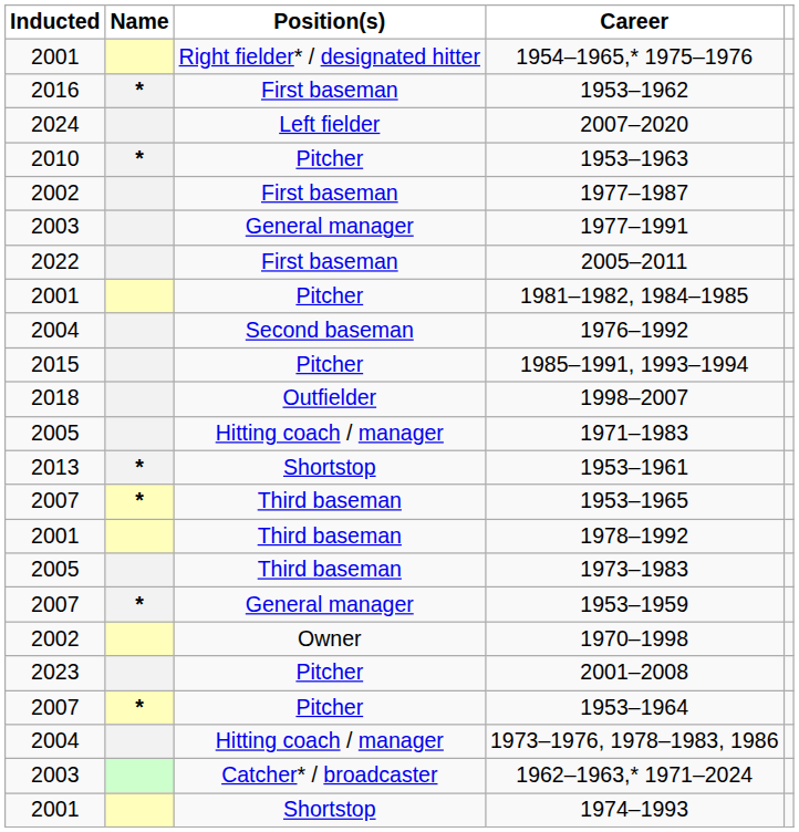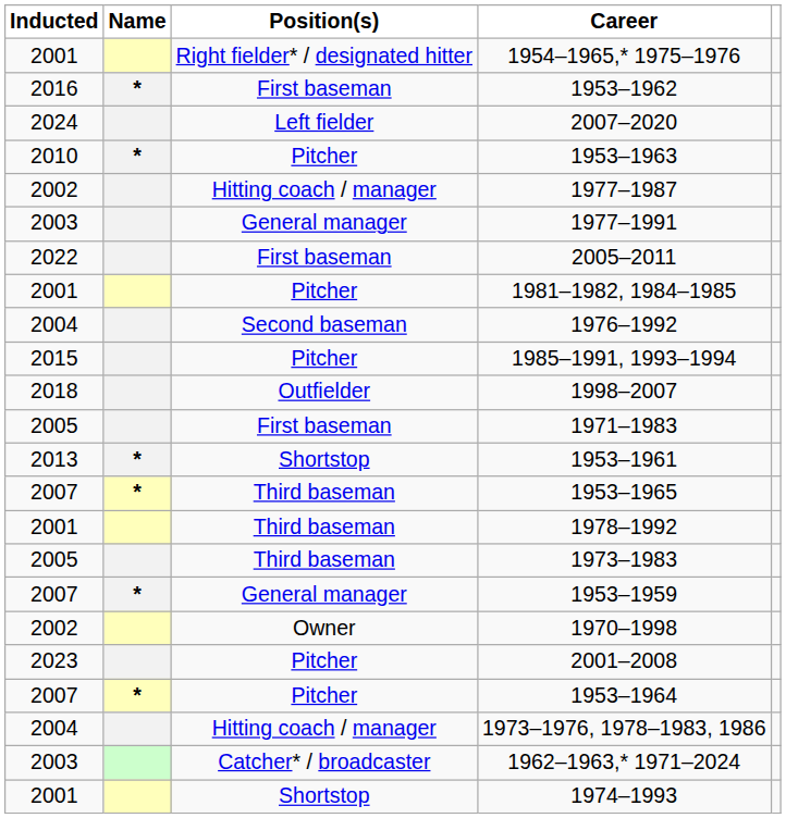1977–1987 | Position(s): First baseman -> Hitting coach / manager
1971–1983 | Position(s): Hitting coach / manager -> First baseman
